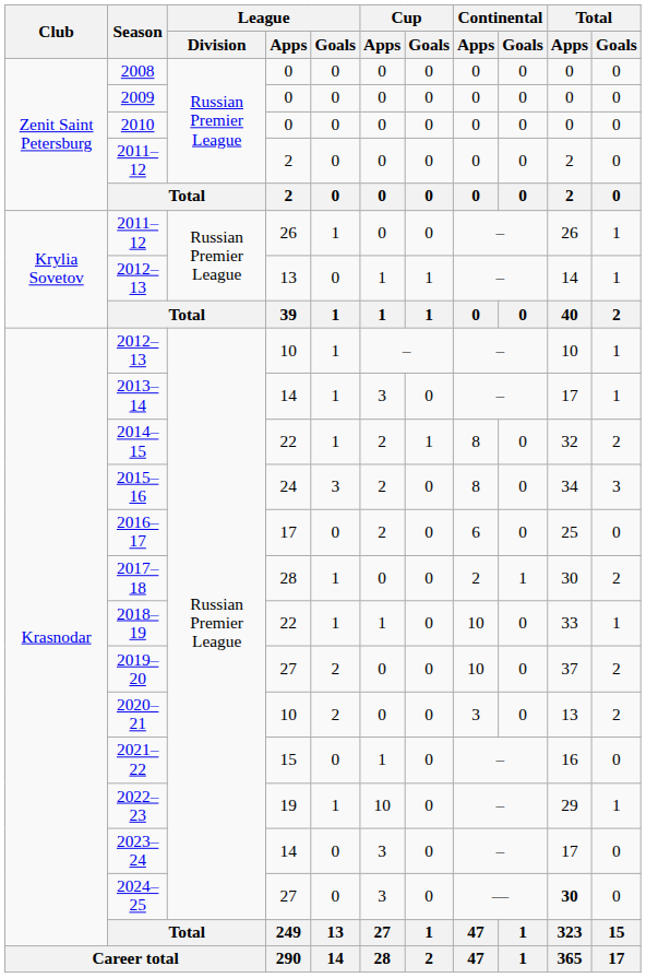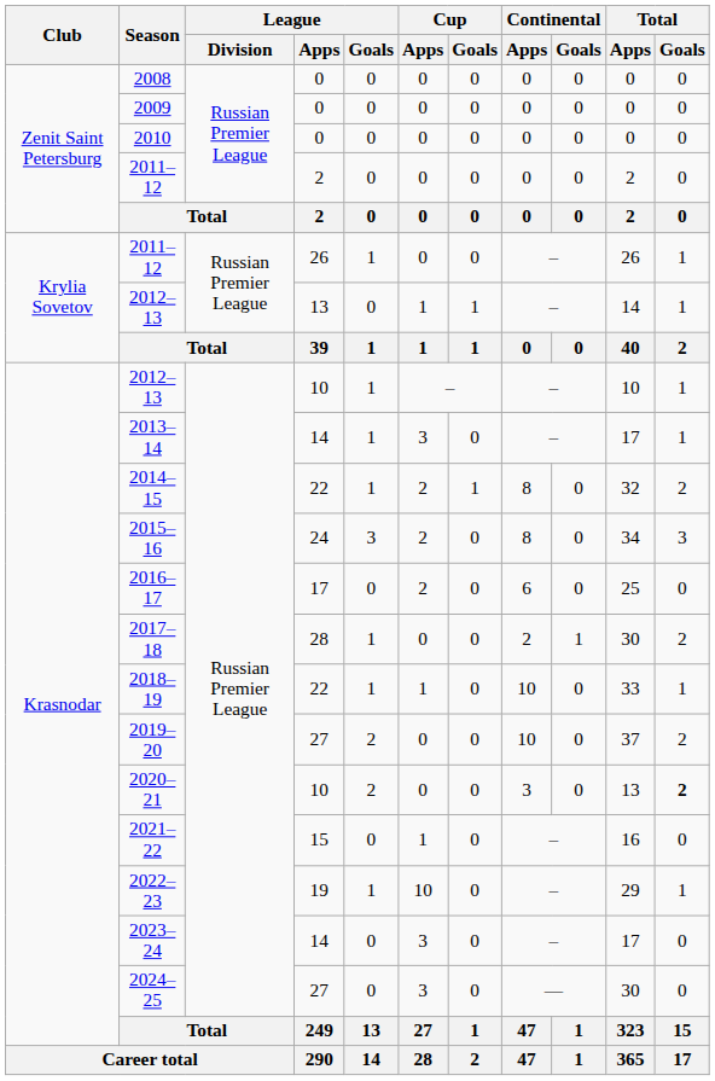2020–21 | Total / Goals: normal -> bold
2024–25 | Total / Apps: bold -> normal
